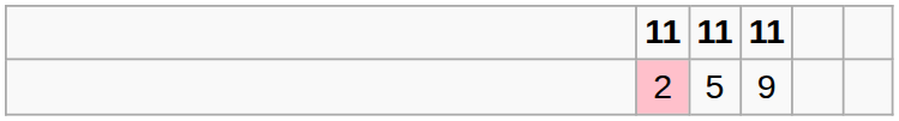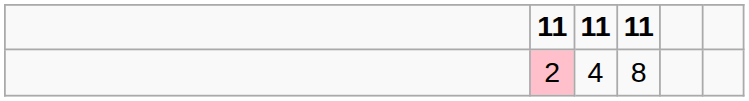row 2 | column 3: 5 -> 4
row 2 | column 4: 9 -> 8
